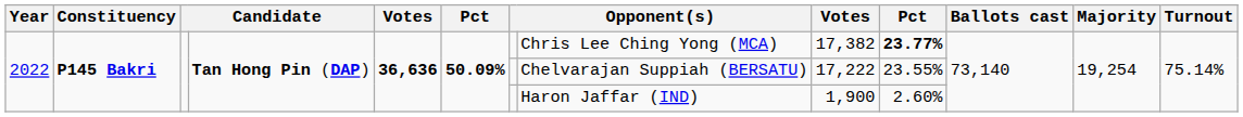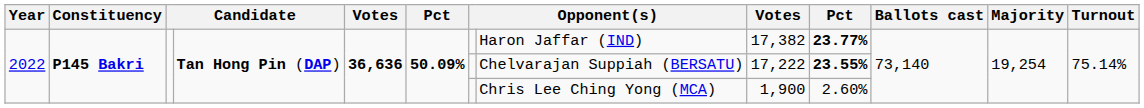row 2 | column 8: Chris Lee Ching Yong (MCA) -> Haron Jaffar (IND)
row 3 | column 10: normal -> bold
row 4 | column 8: Haron Jaffar (IND) -> Chris Lee Ching Yong (MCA)
